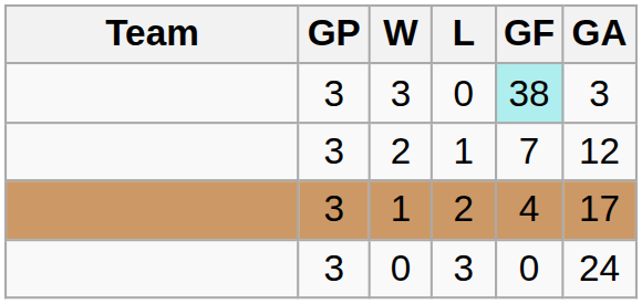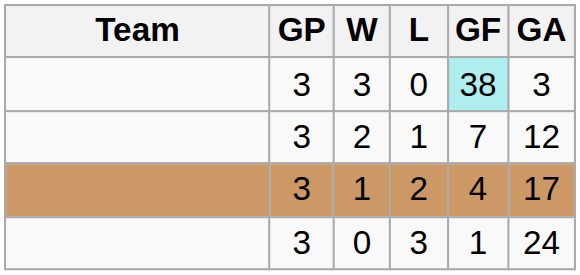row 5 | GF: 0 -> 1
